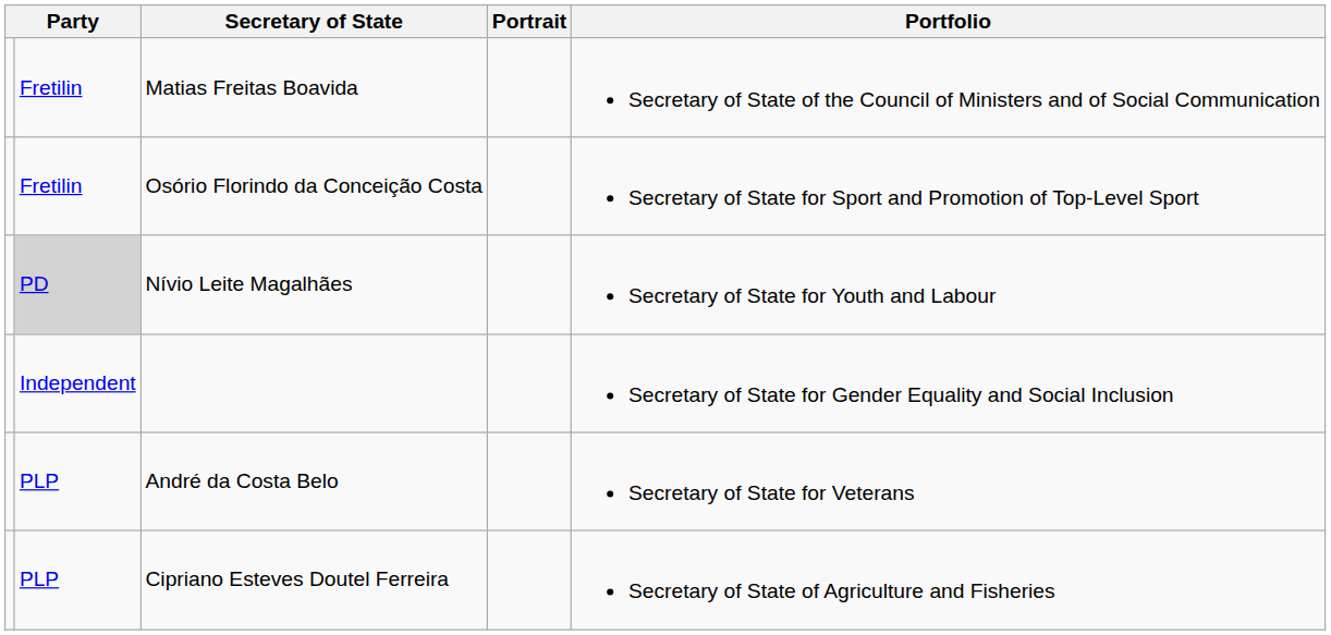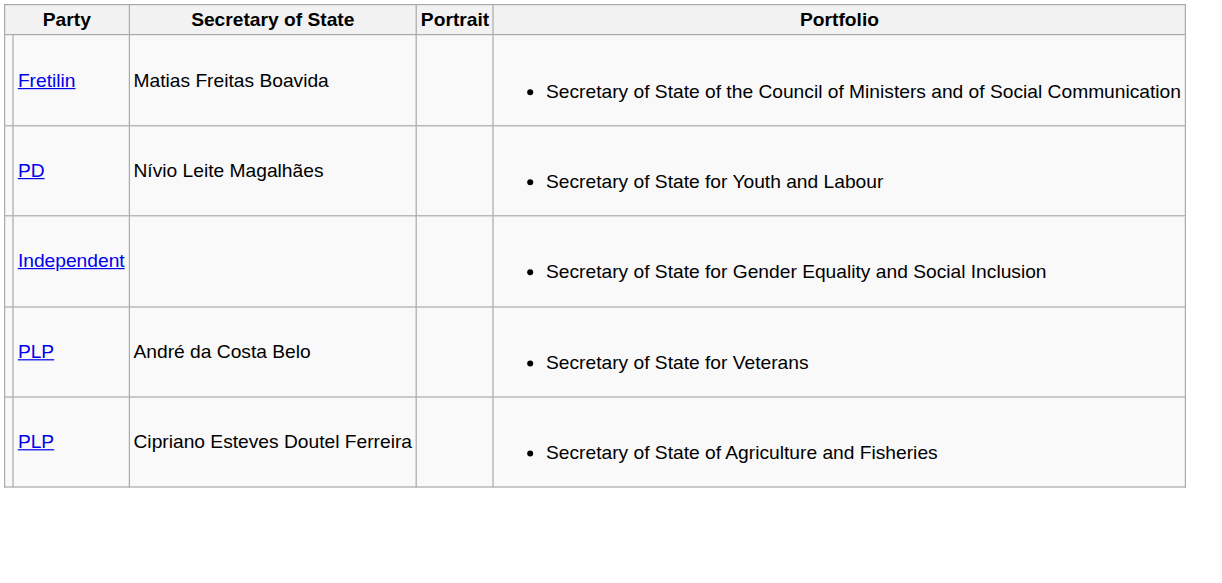- row: Fretilin | Osório Florindo da Conceição Costa | Secretary of State for Sport and Promotion of Top-Level Sport
Nívio Leite Magalhães | column 2: lightgrey background -> no background
